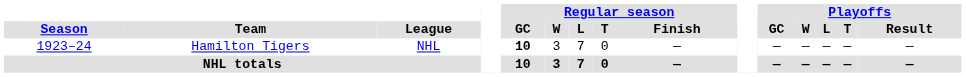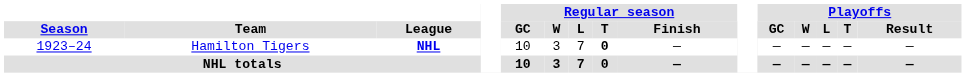Hamilton Tigers | League: normal -> bold
Hamilton Tigers | Regular season / GC: bold -> normal
Hamilton Tigers | Regular season / T: normal -> bold
